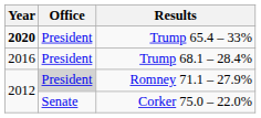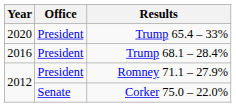Trump 65.4 – 33% | Year: bold -> normal
Romney 71.1 – 27.9% | Office: lightgrey background -> no background
